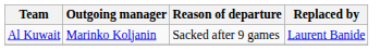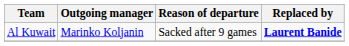Al Kuwait | Replaced by: normal -> bold
